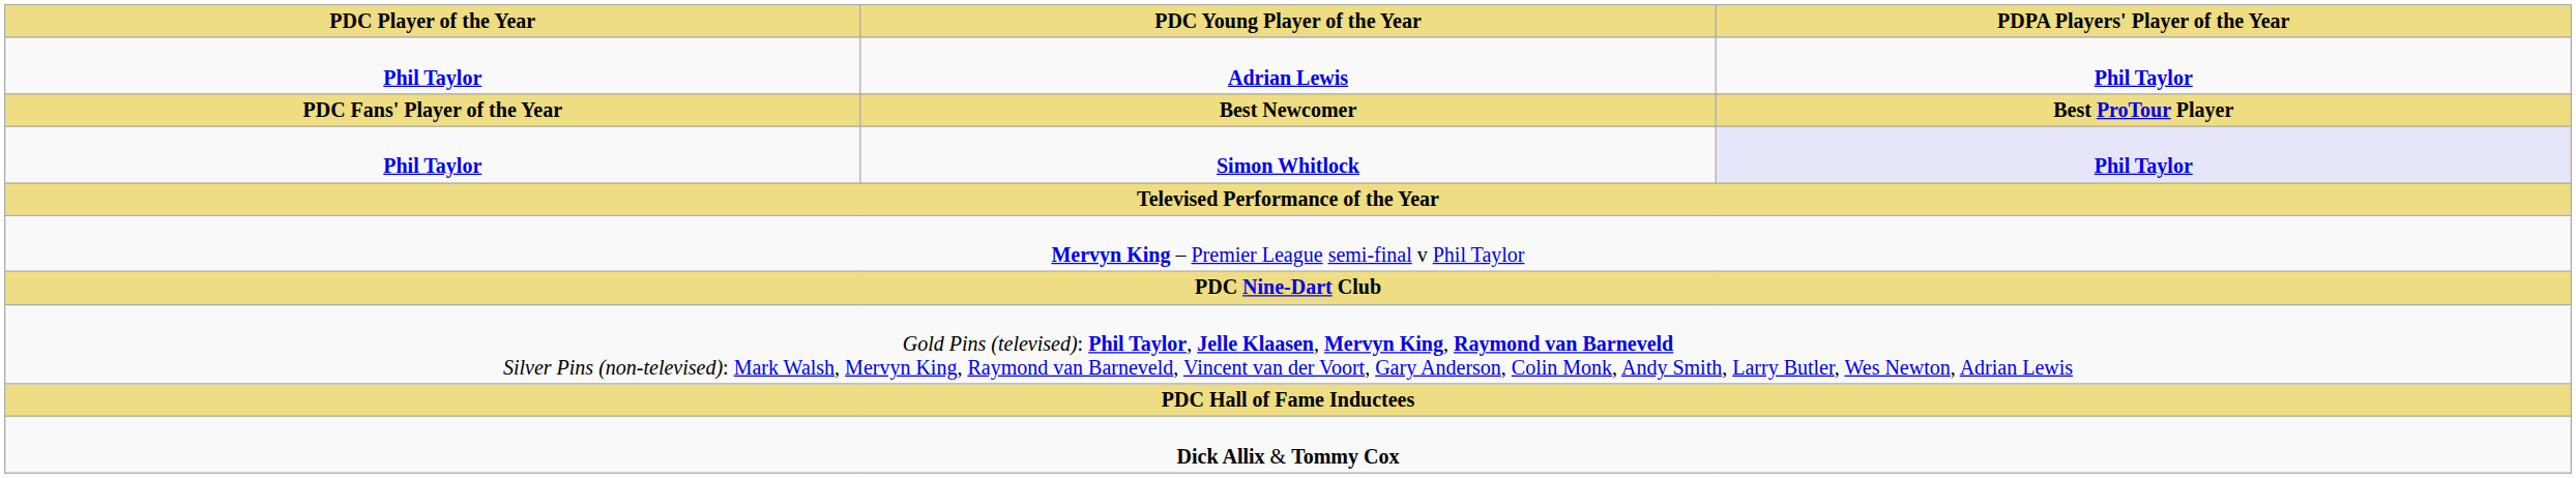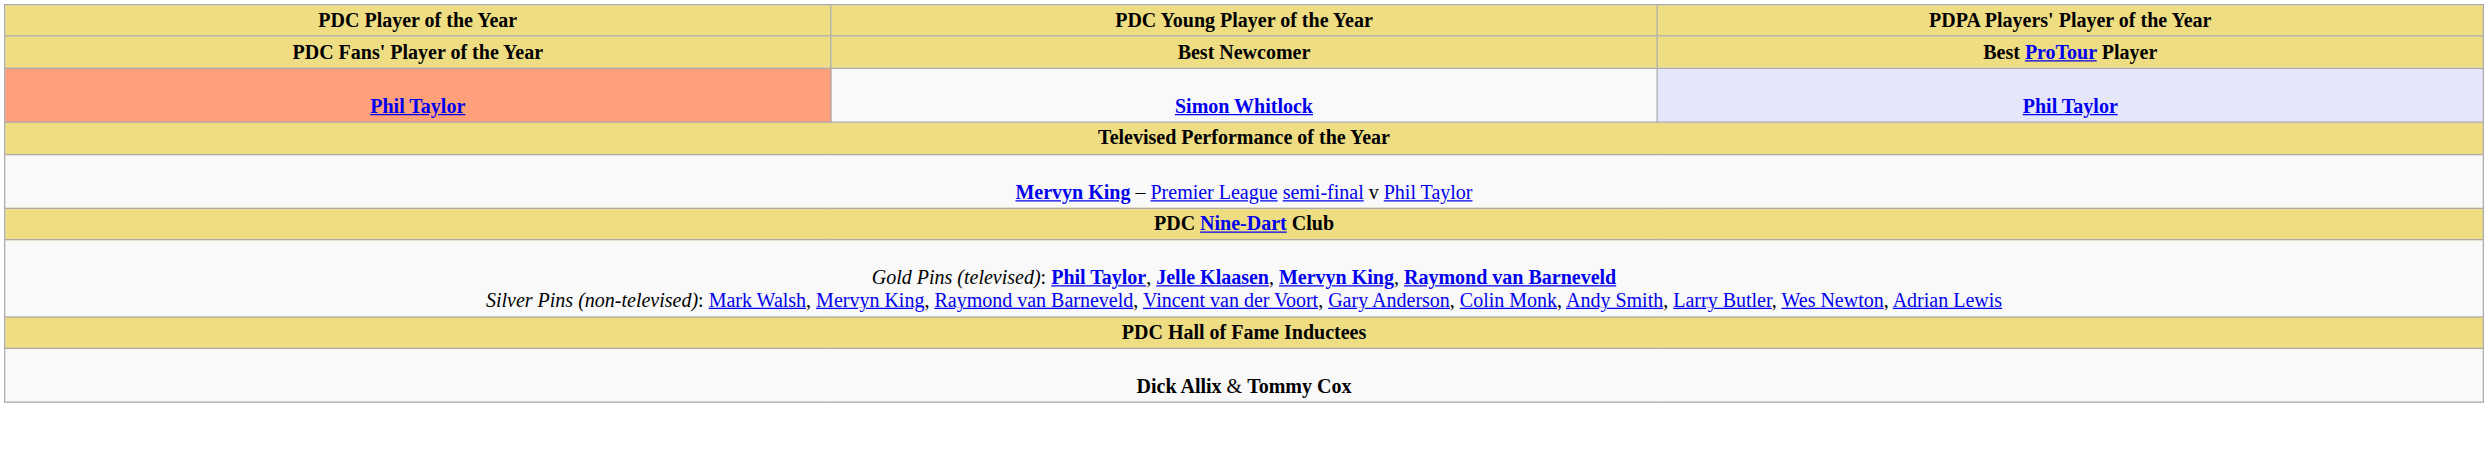- row: Phil Taylor | Adrian Lewis | Phil Taylor
Simon Whitlock | PDC Player of the Year: no background -> lightsalmon background
